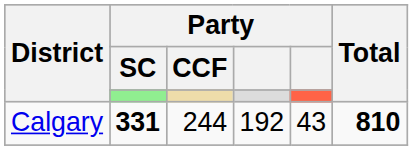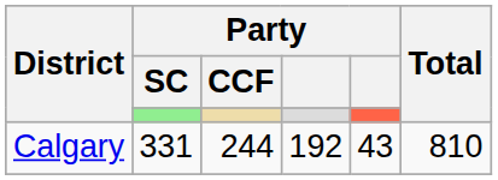Calgary | Party / SC: bold -> normal
Calgary | Total: bold -> normal
